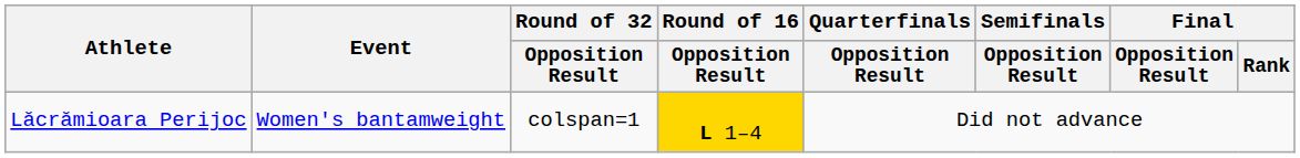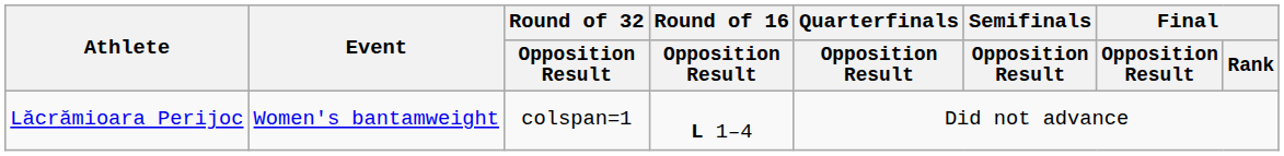Lăcrămioara Perijoc | Round of 16 / Opposition Result: gold background -> no background
